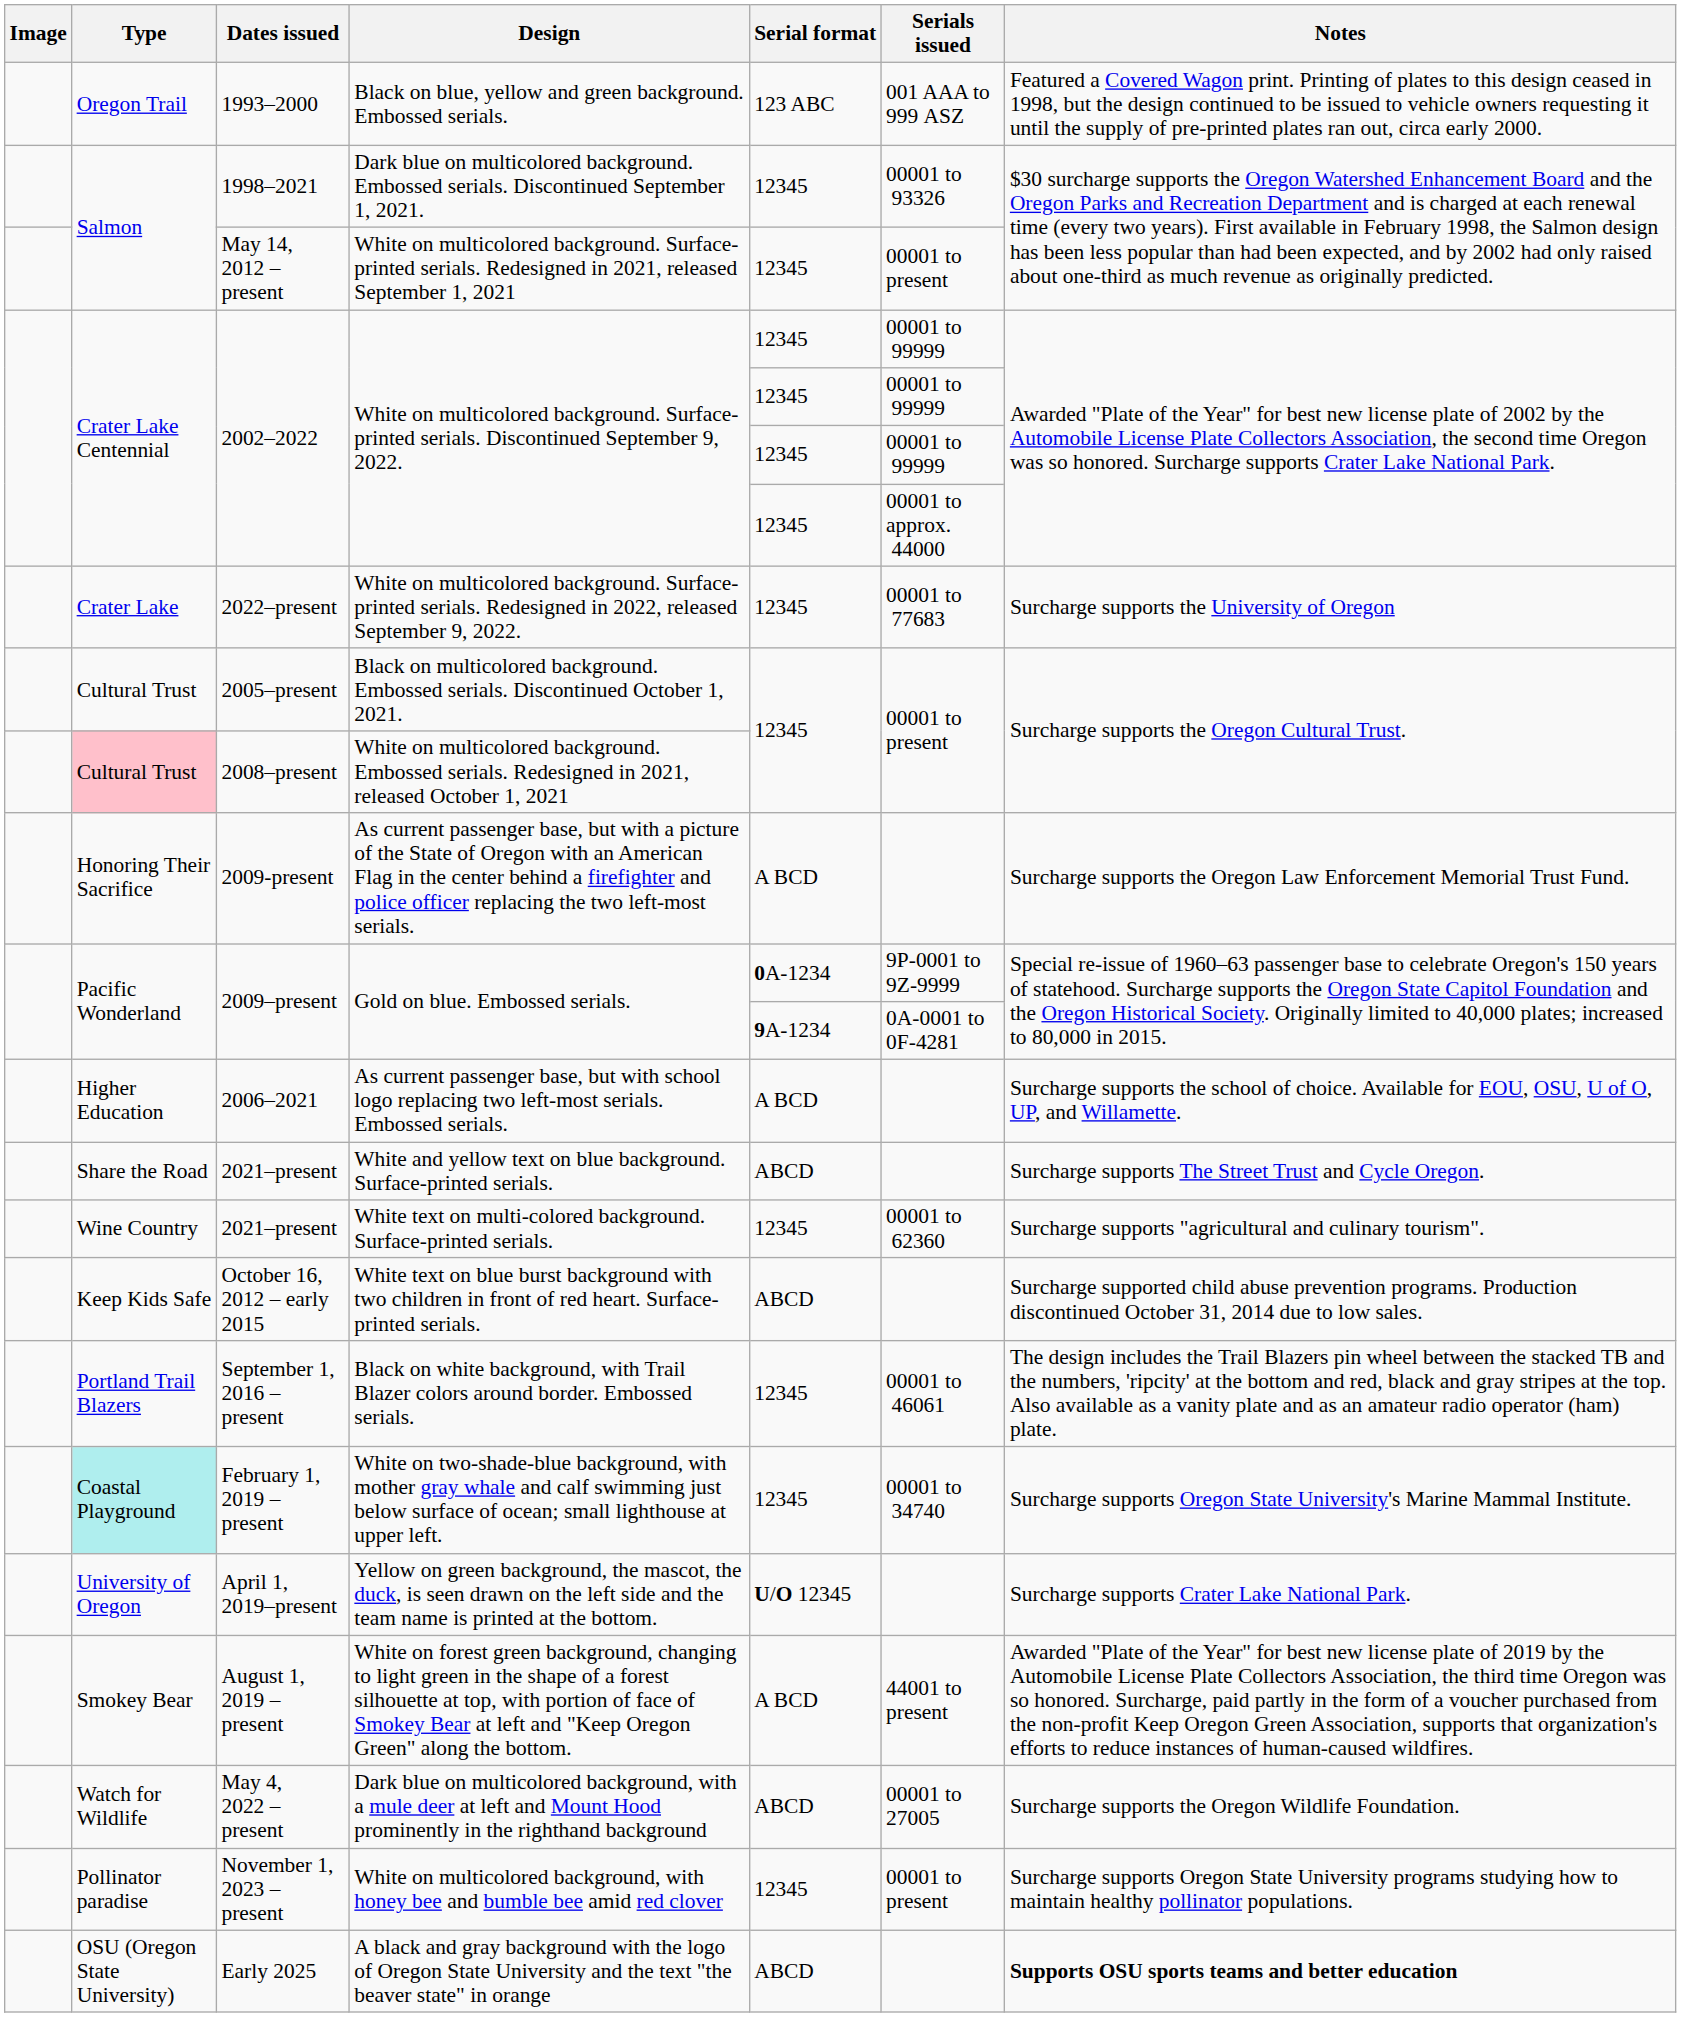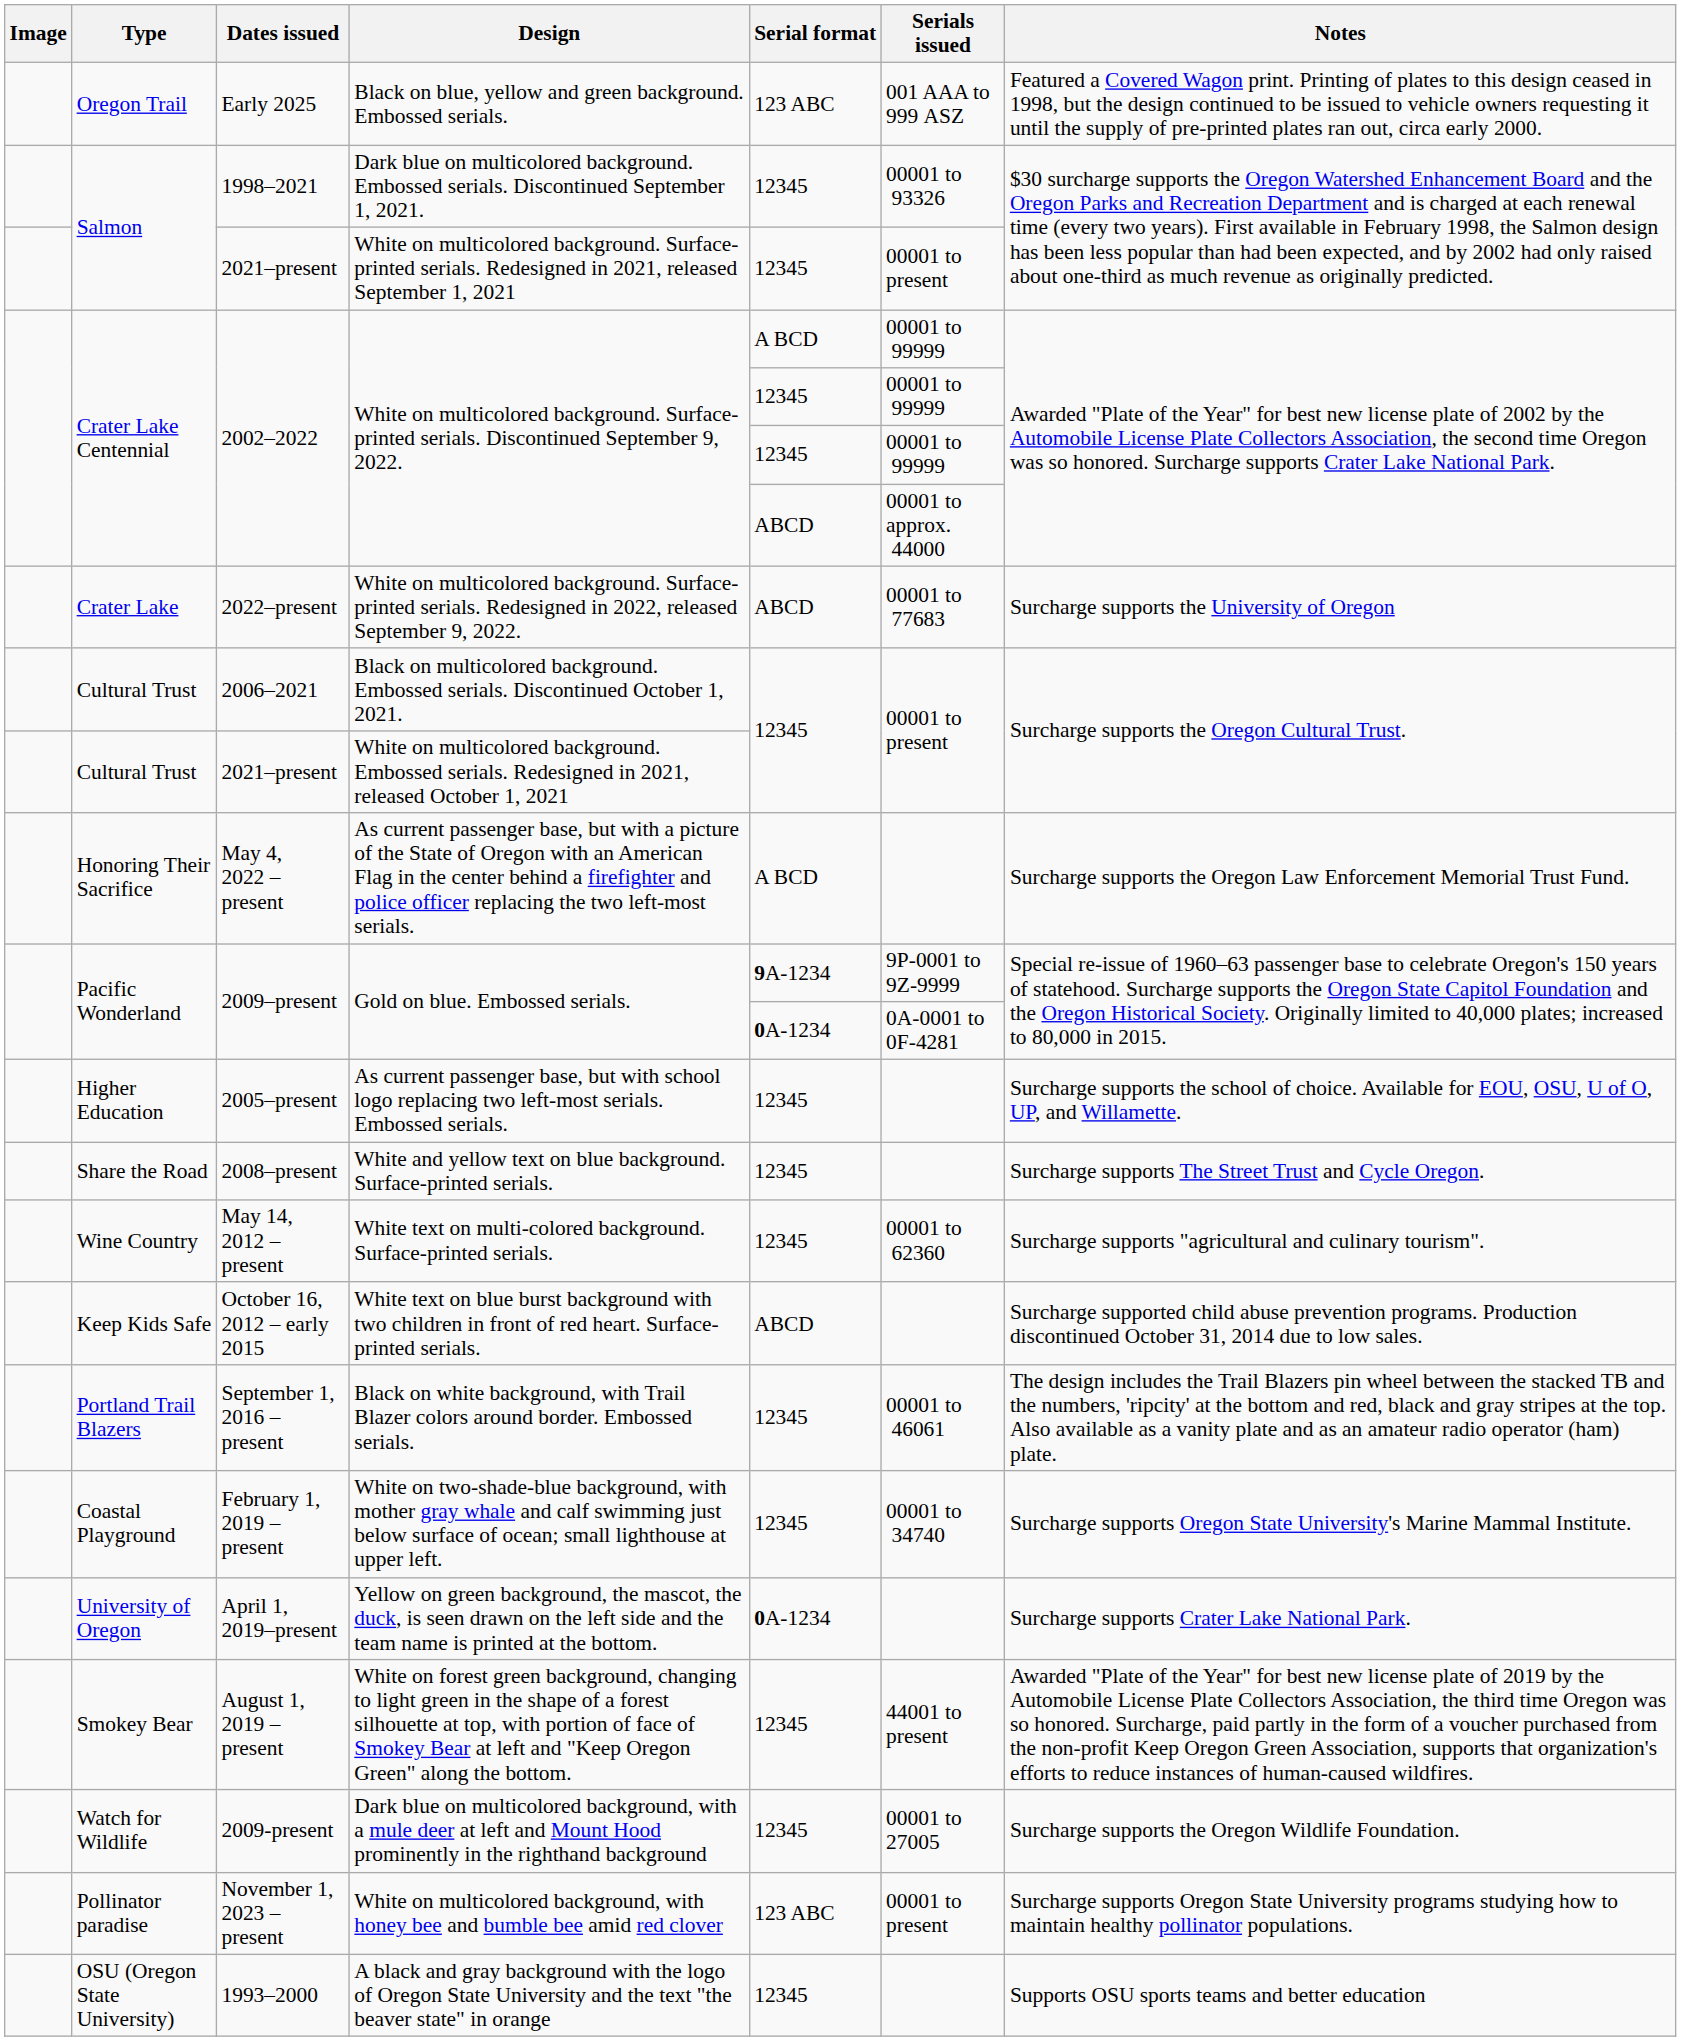row 2 | Dates issued: 1993–2000 -> Early 2025
row 4 | Dates issued: May 14, 2012 – present -> 2021–present
row 5 | Serial format: 12345 -> A BCD
row 8 | Serial format: 12345 -> ABCD
row 9 | Serial format: 12345 -> ABCD
row 10 | Dates issued: 2005–present -> 2006–2021
row 11 | Type: pink background -> no background
row 11 | Dates issued: 2008–present -> 2021–present
row 12 | Dates issued: 2009-present -> May 4, 2022 – present
row 13 | Serial format: 0A-1234 -> 9A-1234
row 14 | Serial format: 9A-1234 -> 0A-1234
row 15 | Dates issued: 2006–2021 -> 2005–present
row 15 | Serial format: A BCD -> 12345
row 16 | Dates issued: 2021–present -> 2008–present
row 16 | Serial format: ABCD -> 12345
row 17 | Dates issued: 2021–present -> May 14, 2012 – present
row 20 | Type: paleturquoise background -> no background
row 21 | Serial format: U/O 12345 -> 0A-1234
row 22 | Serial format: A BCD -> 12345
row 23 | Dates issued: May 4, 2022 – present -> 2009-present
row 23 | Serial format: ABCD -> 12345
row 24 | Serial format: 12345 -> 123 ABC
row 25 | Dates issued: Early 2025 -> 1993–2000
row 25 | Serial format: ABCD -> 12345
row 25 | Notes: bold -> normal
